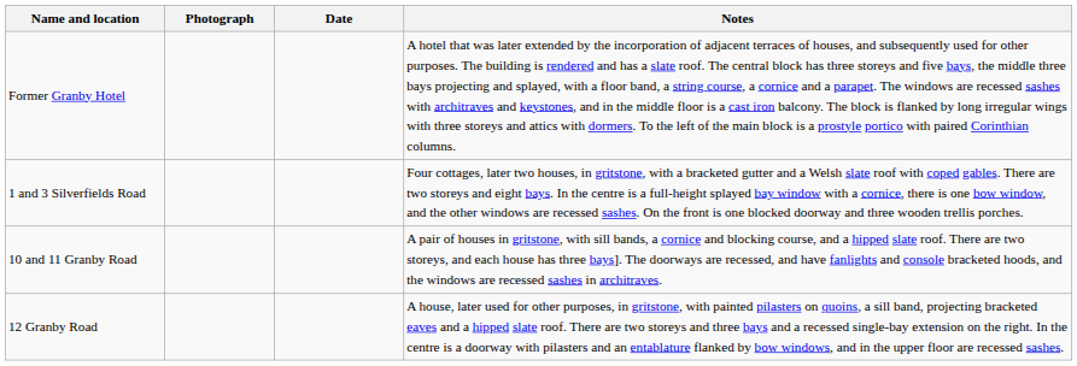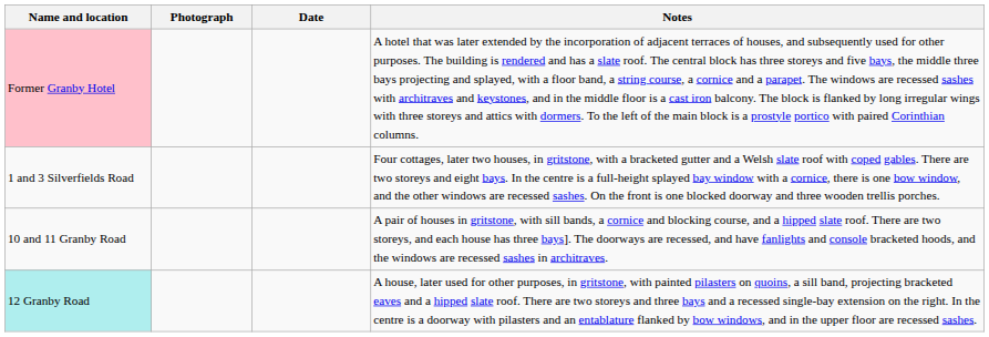Former Granby Hotel | Name and location: no background -> pink background
12 Granby Road | Name and location: no background -> paleturquoise background
